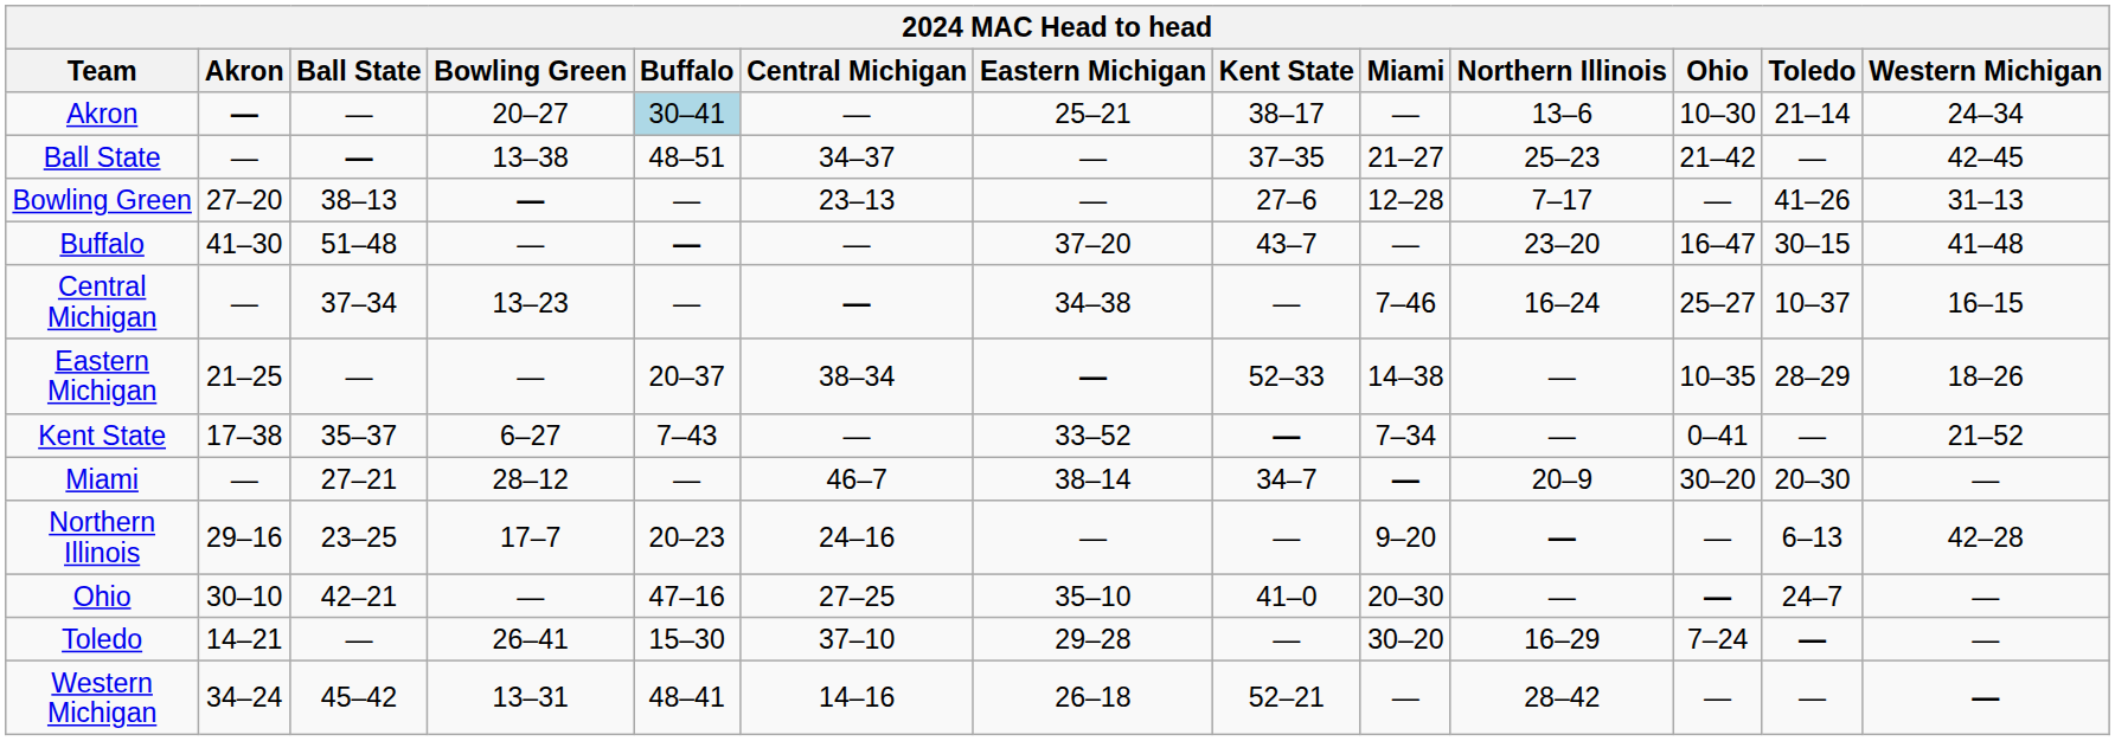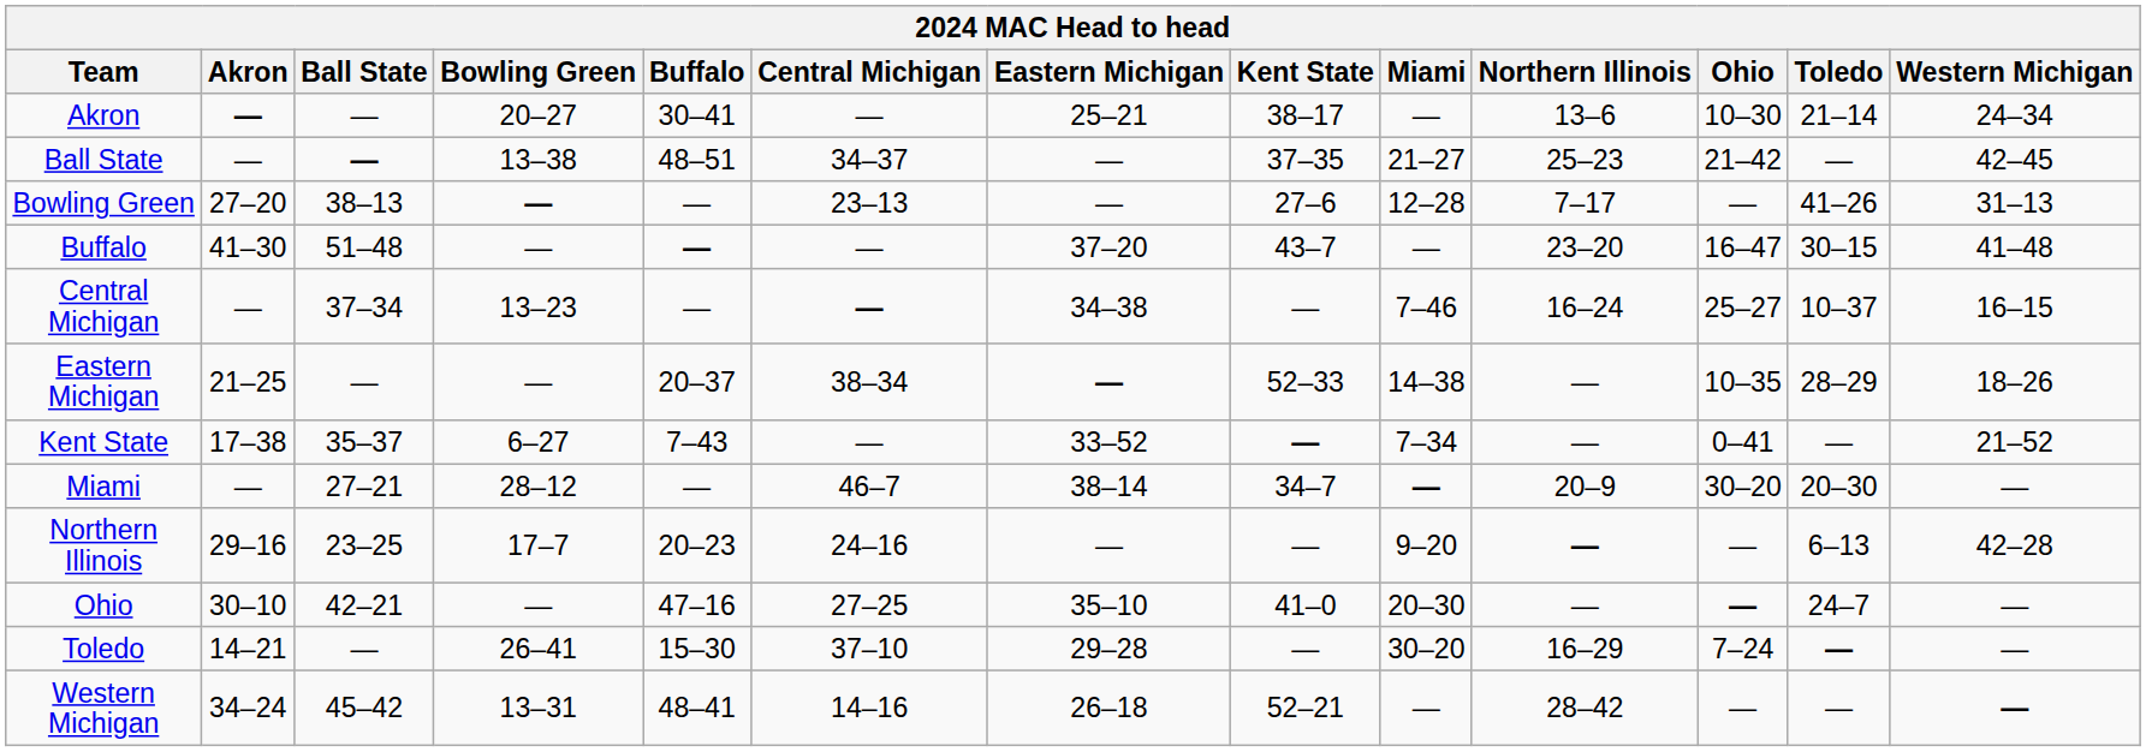row 3 | Buffalo: lightblue background -> no background
